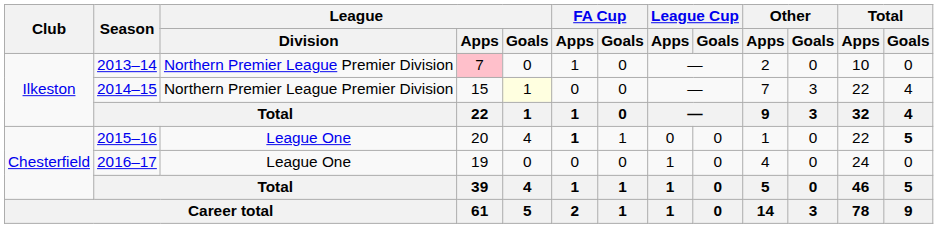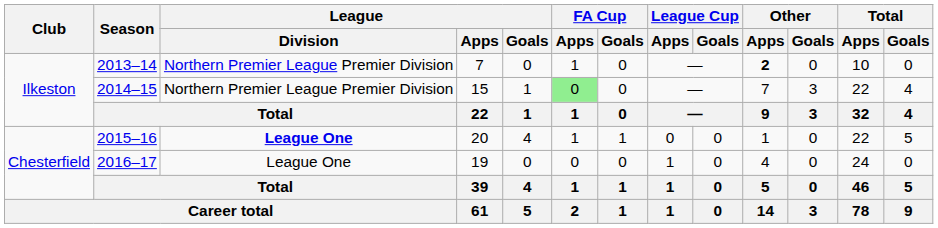2013–14 | League / Apps: pink background -> no background
2013–14 | Other / Apps: normal -> bold
2014–15 | League / Goals: lightyellow background -> no background
2014–15 | FA Cup / Apps: no background -> lightgreen background
2015–16 | League / Division: normal -> bold
2015–16 | FA Cup / Apps: bold -> normal
2015–16 | Total / Goals: bold -> normal
